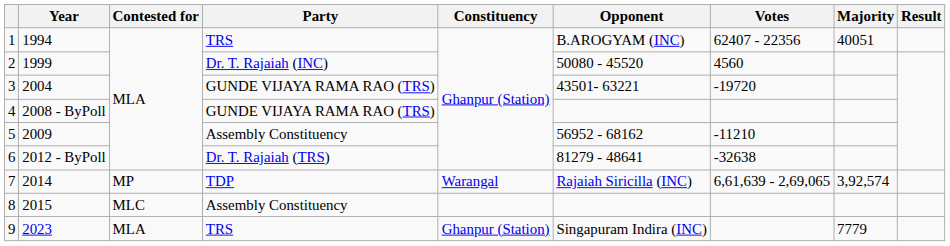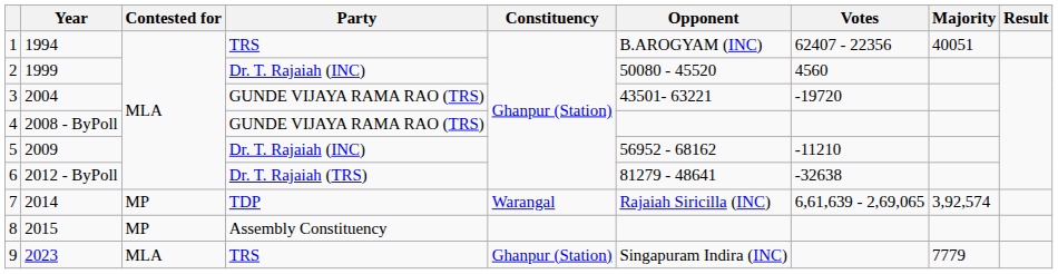5 | Party: Assembly Constituency -> Dr. T. Rajaiah (INC)
8 | Contested for: MLC -> MP
